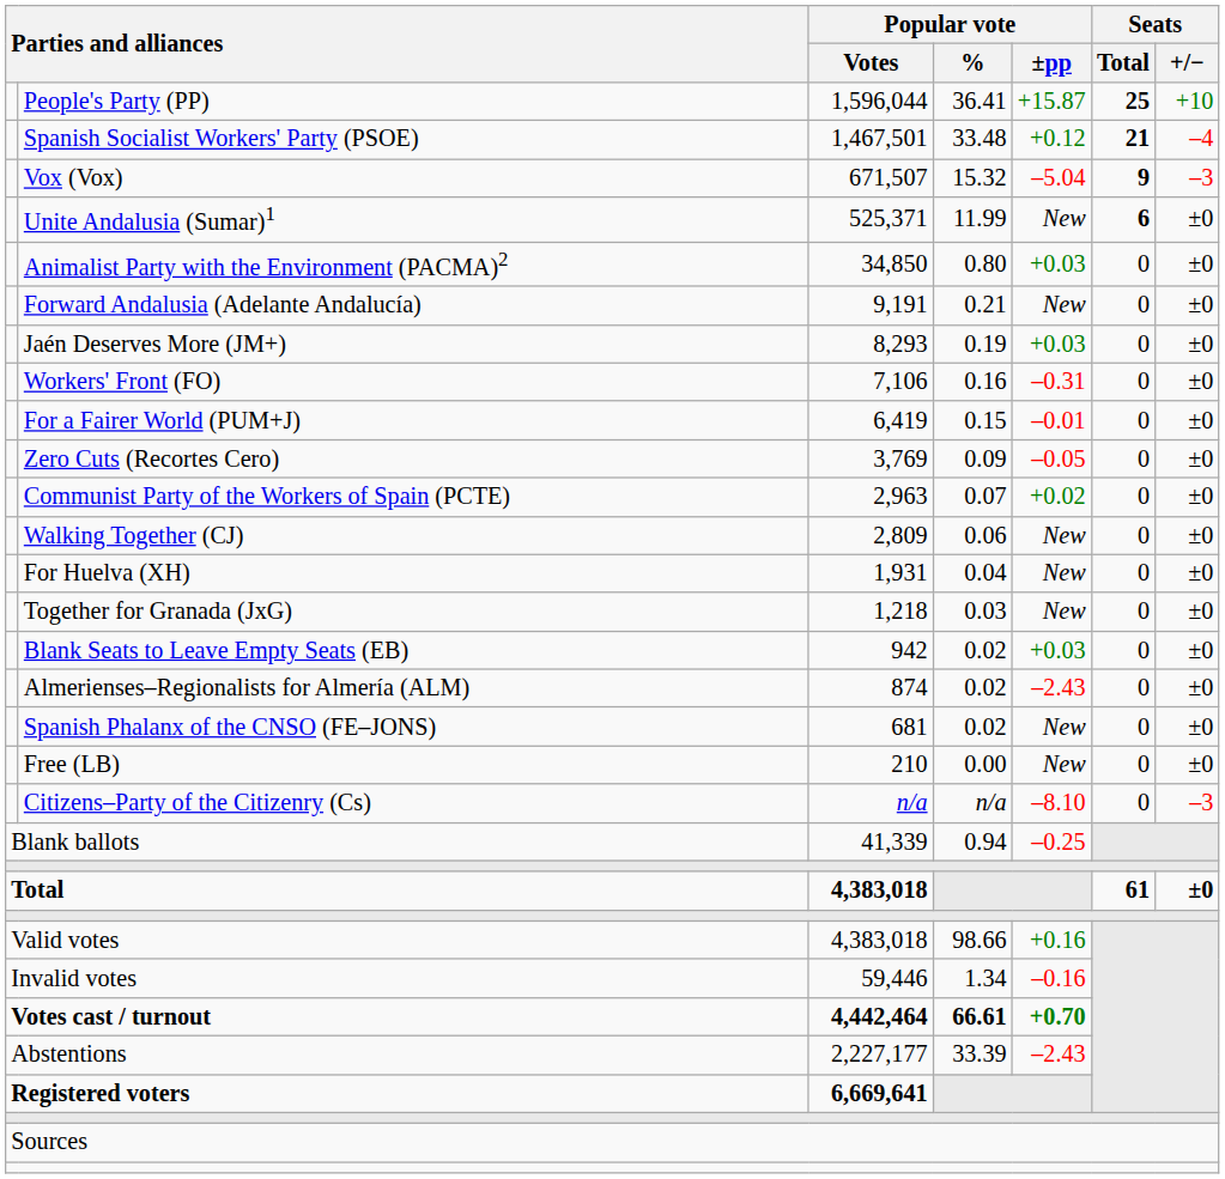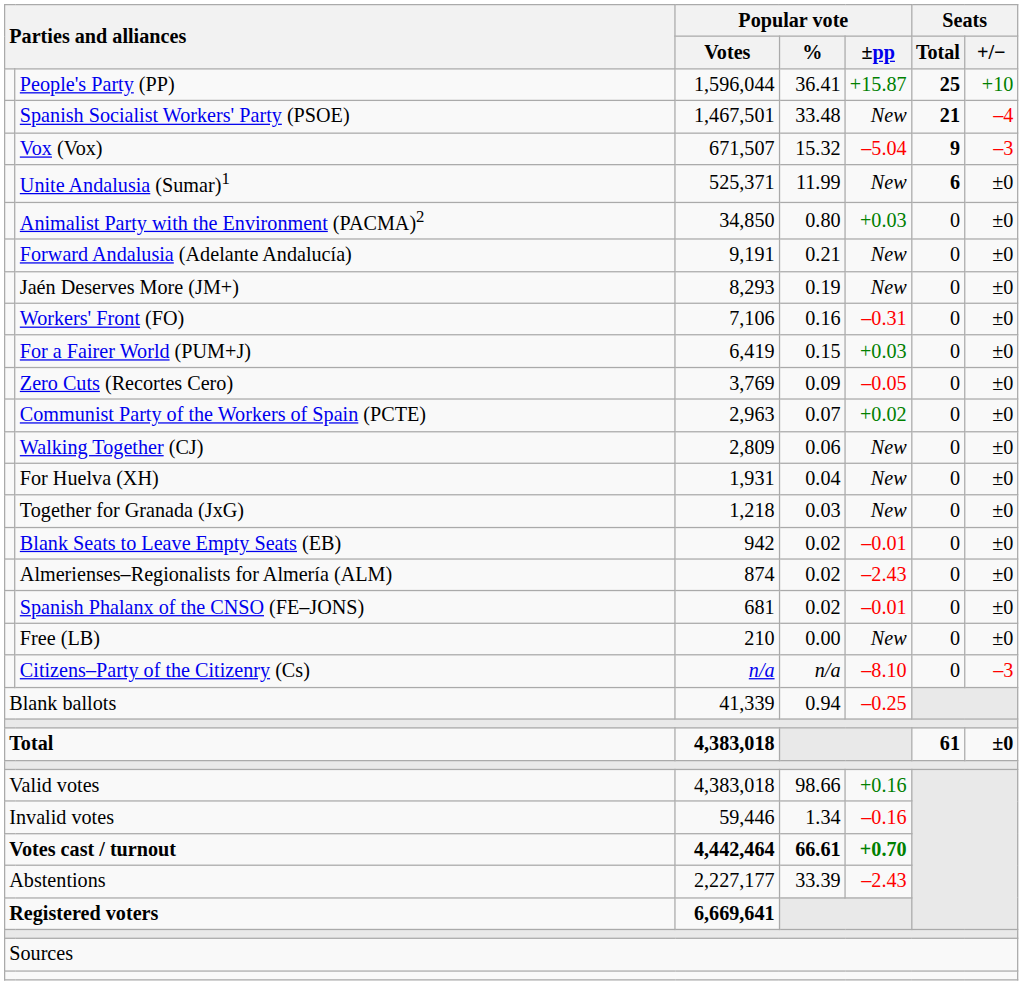Spanish Socialist Workers' Party (PSOE) | Popular vote / ±pp: +0.12 -> New
Jaén Deserves More (JM+) | Popular vote / ±pp: +0.03 -> New
For a Fairer World (PUM+J) | Popular vote / ±pp: –0.01 -> +0.03
Blank Seats to Leave Empty Seats (EB) | Popular vote / ±pp: +0.03 -> –0.01
Spanish Phalanx of the CNSO (FE–JONS) | Popular vote / ±pp: New -> –0.01
